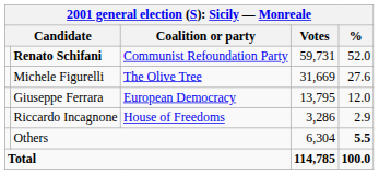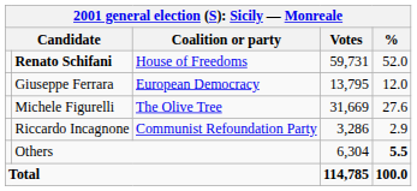Renato Schifani | Coalition or party: Communist Refoundation Party -> House of Freedoms
rows swapped: Michele Figurelli <-> Giuseppe Ferrara
Riccardo Incagnone | Coalition or party: House of Freedoms -> Communist Refoundation Party
